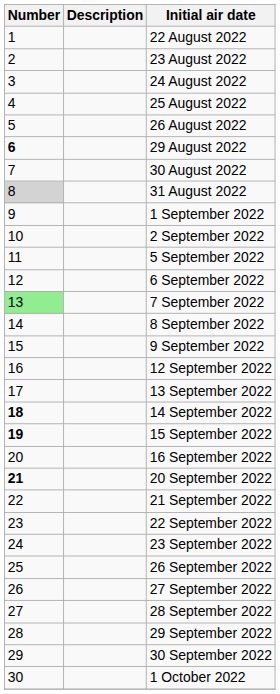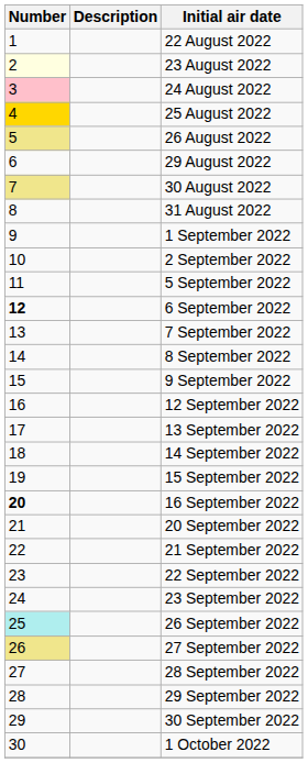23 August 2022 | Number: no background -> lightyellow background
24 August 2022 | Number: no background -> pink background
25 August 2022 | Number: no background -> gold background
26 August 2022 | Number: no background -> khaki background
29 August 2022 | Number: bold -> normal
30 August 2022 | Number: no background -> khaki background
31 August 2022 | Number: lightgrey background -> no background
6 September 2022 | Number: normal -> bold
7 September 2022 | Number: lightgreen background -> no background
14 September 2022 | Number: bold -> normal
15 September 2022 | Number: bold -> normal
16 September 2022 | Number: normal -> bold
20 September 2022 | Number: bold -> normal
26 September 2022 | Number: no background -> paleturquoise background
27 September 2022 | Number: no background -> khaki background
